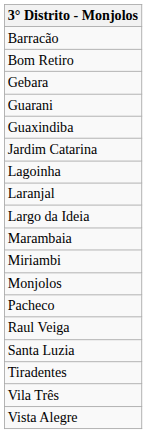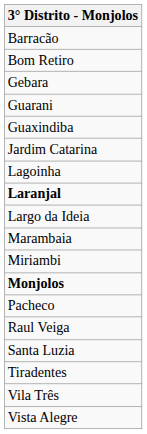row 9 | column 1: normal -> bold
row 13 | column 1: normal -> bold
